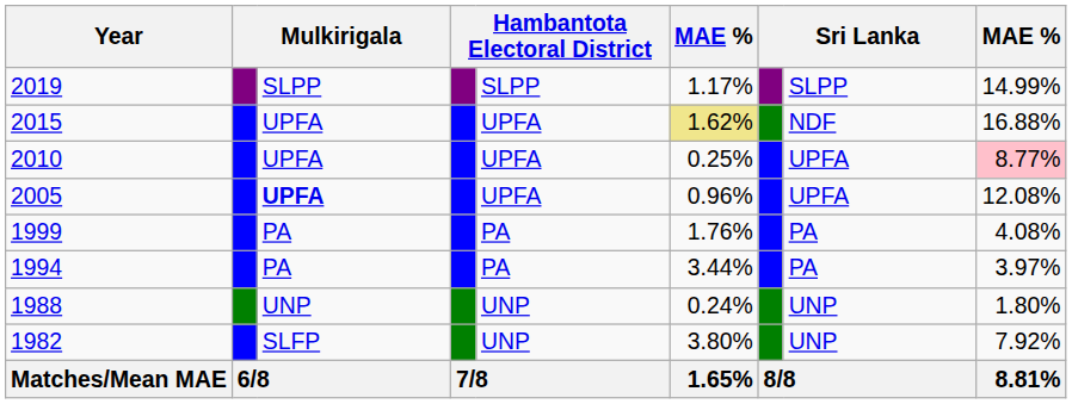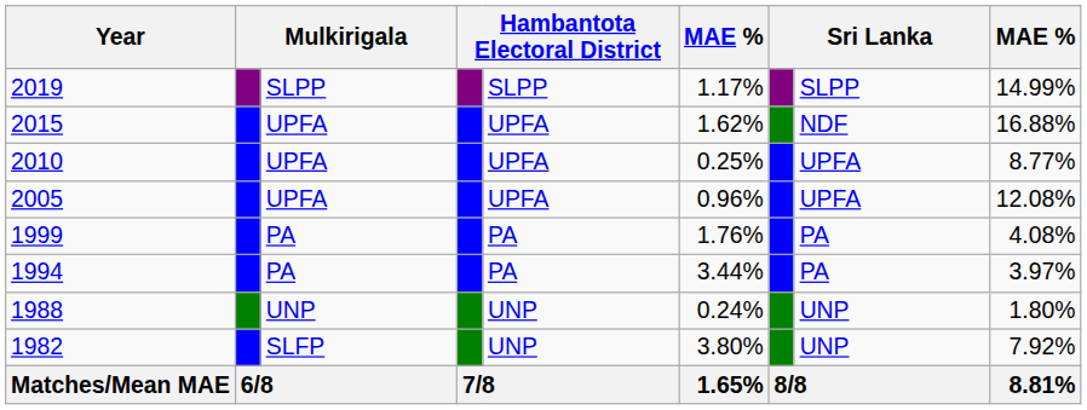2015 | column 6: khaki background -> no background
2010 | column 9: pink background -> no background
2005 | column 3: bold -> normal
